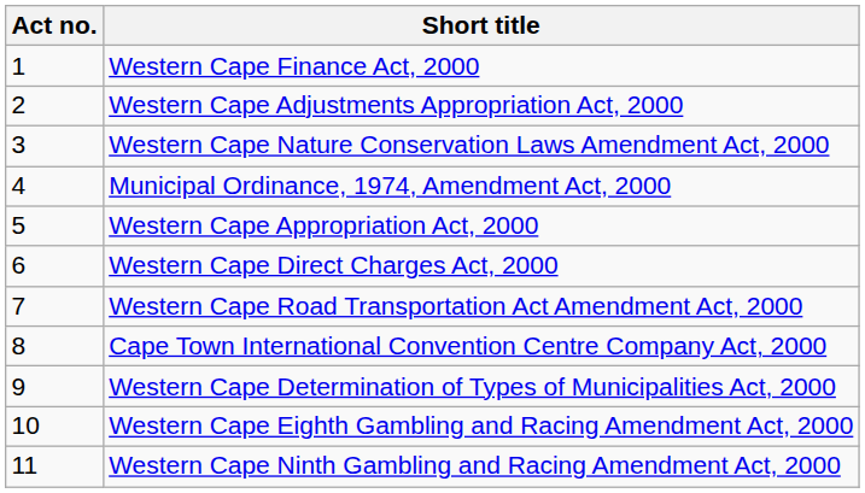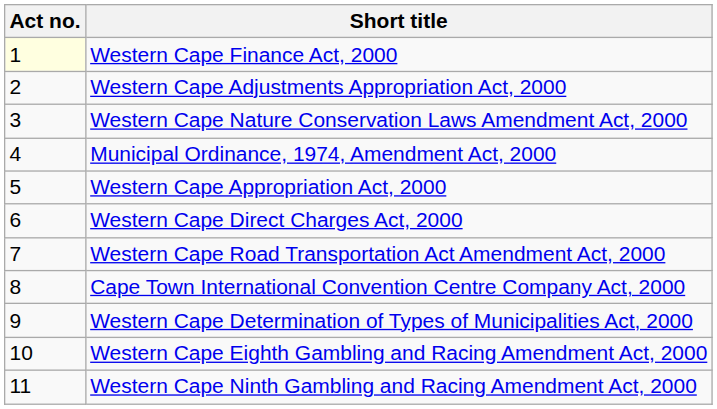Western Cape Finance Act, 2000 | Act no.: no background -> lightyellow background
